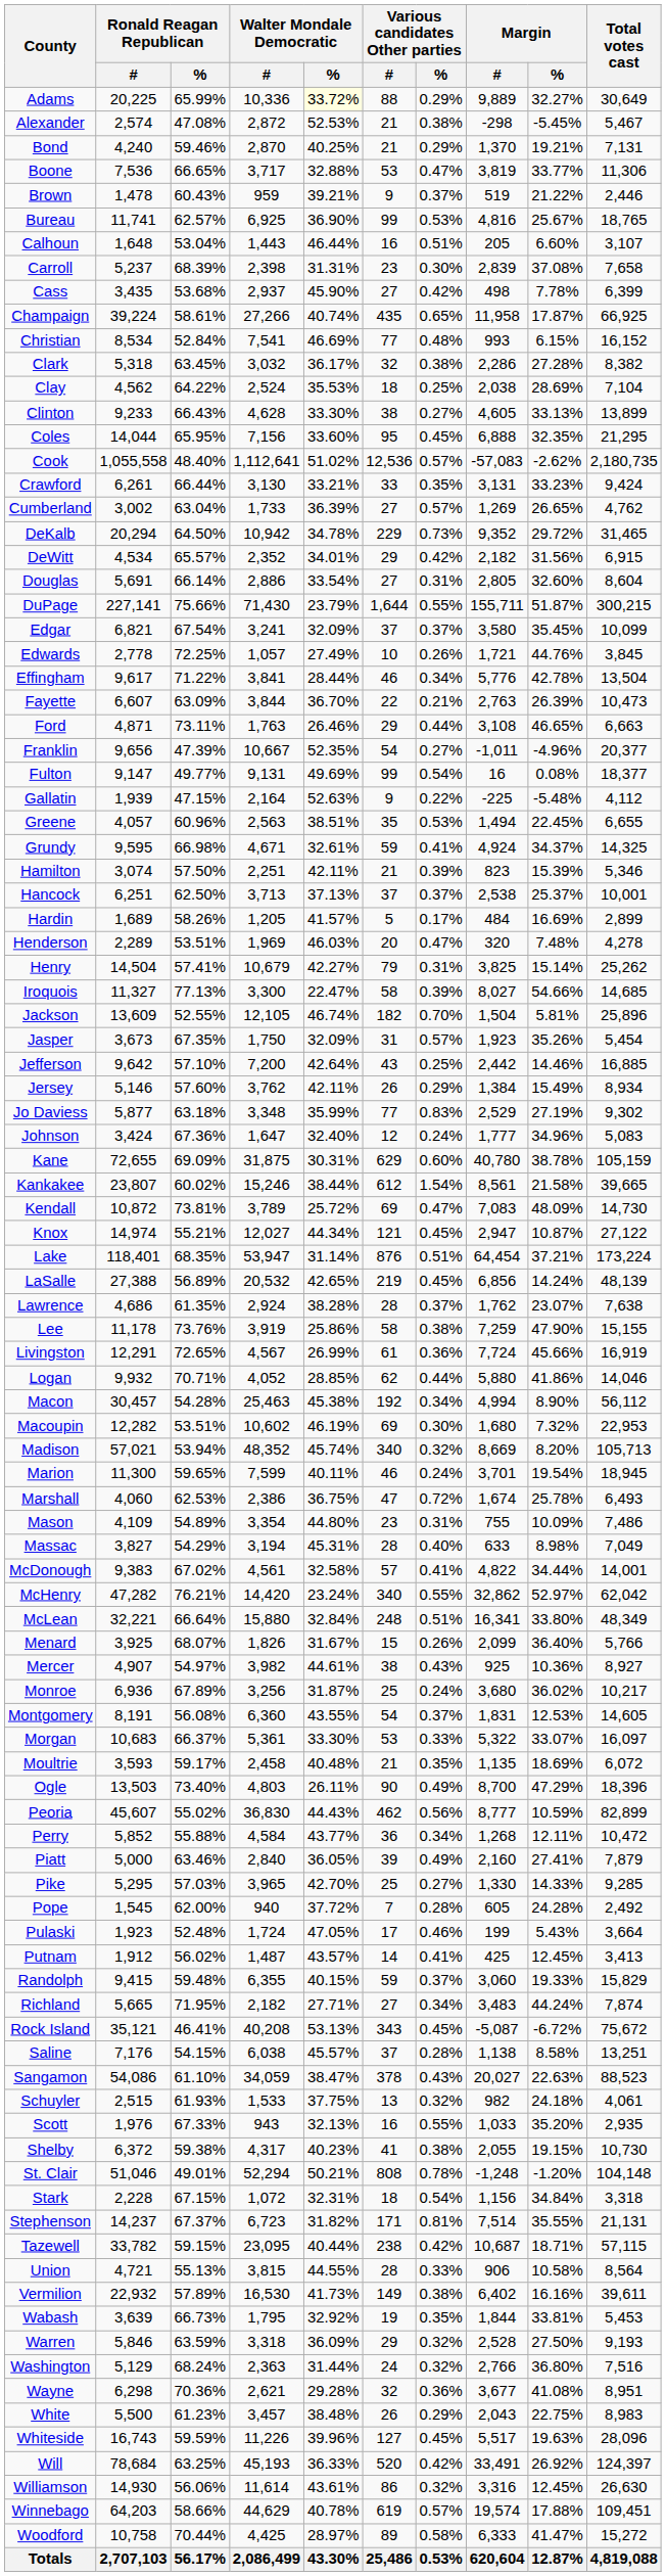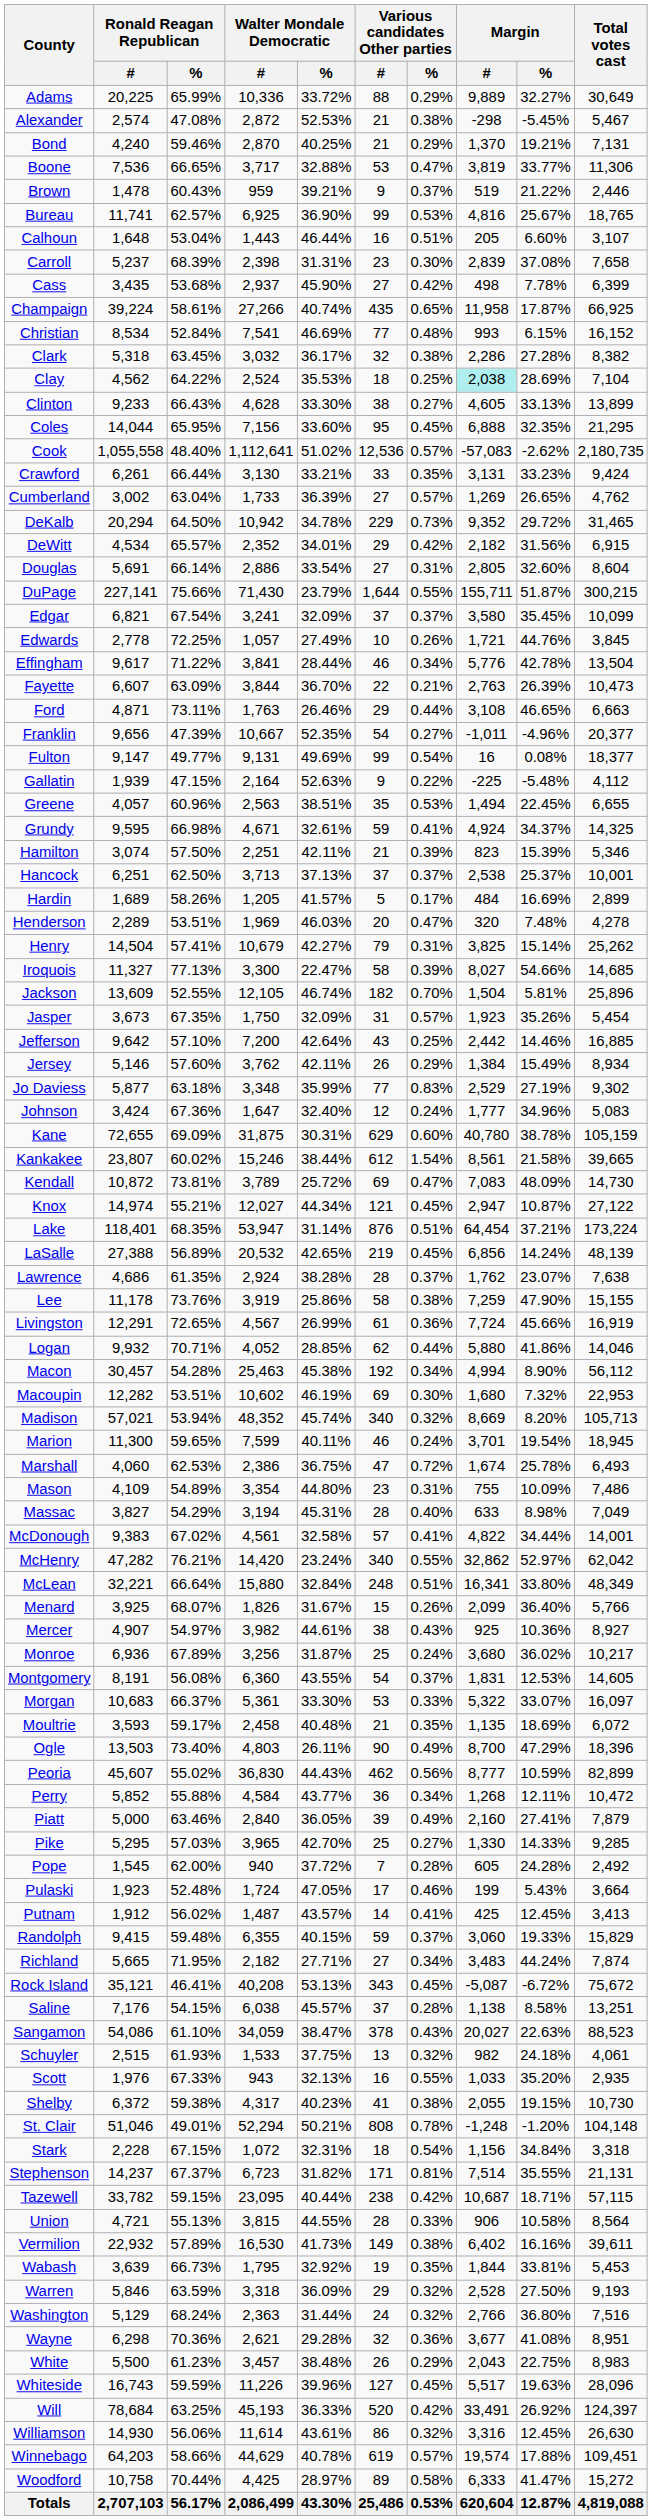Adams | Walter Mondale Democratic / %: lightyellow background -> no background
Clay | Margin / #: no background -> paleturquoise background
